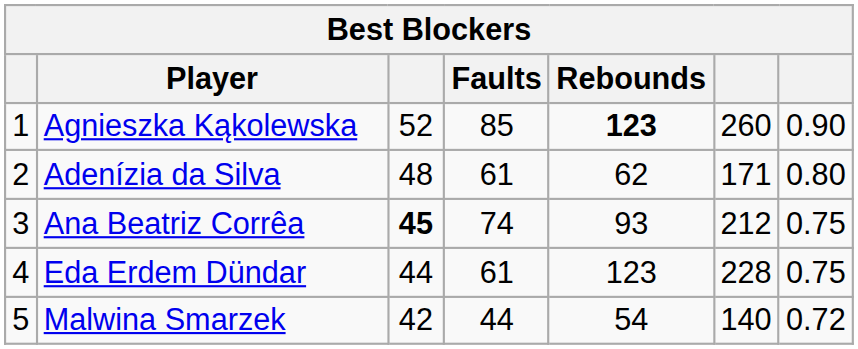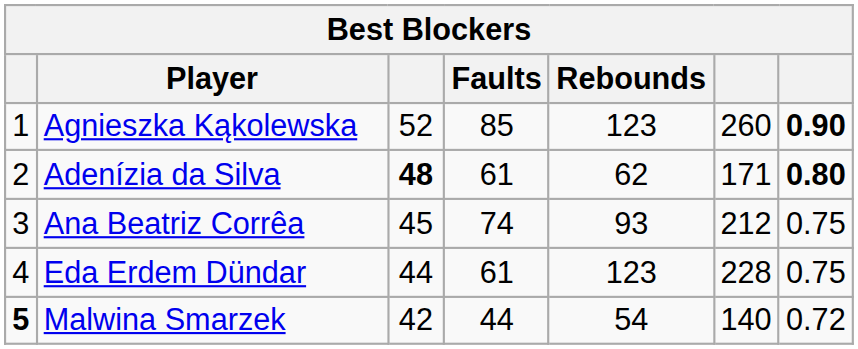Agnieszka Kąkolewska | Rebounds: bold -> normal
Agnieszka Kąkolewska | column 7: normal -> bold
Adenízia da Silva | column 3: normal -> bold
Adenízia da Silva | column 7: normal -> bold
Ana Beatriz Corrêa | column 3: bold -> normal
Malwina Smarzek | column 1: normal -> bold
